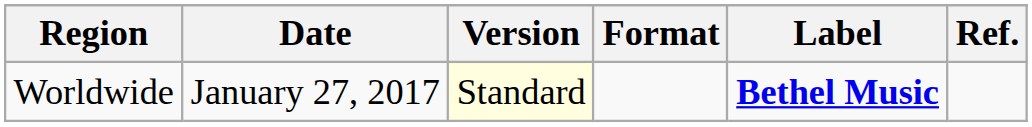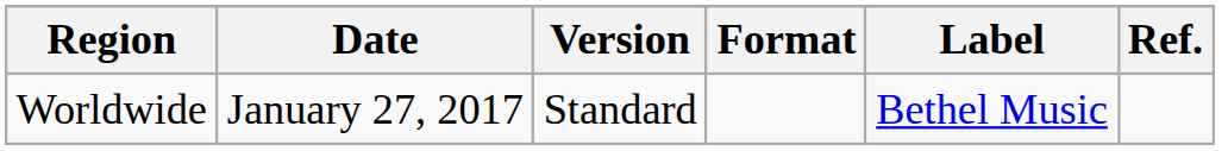Worldwide | Version: lightyellow background -> no background
Worldwide | Label: bold -> normal
